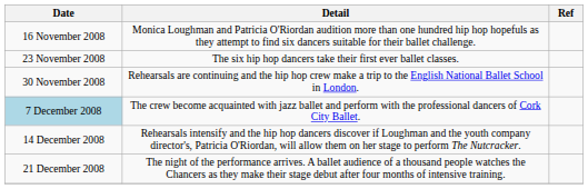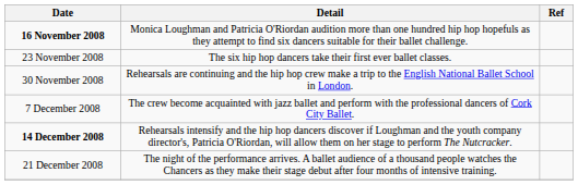16 November 2008 | Date: normal -> bold
7 December 2008 | Date: lightblue background -> no background
14 December 2008 | Date: normal -> bold
